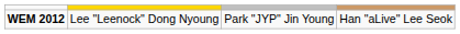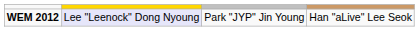WEM 2012 | column 2: no background -> lavender background
